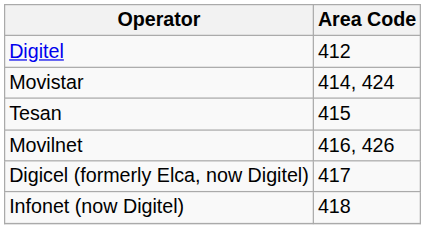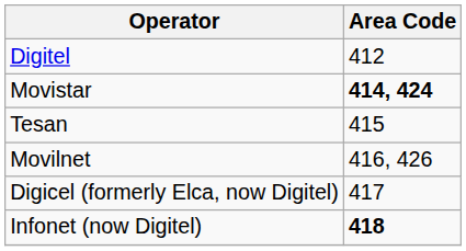Movistar | Area Code: normal -> bold
Infonet (now Digitel) | Area Code: normal -> bold
